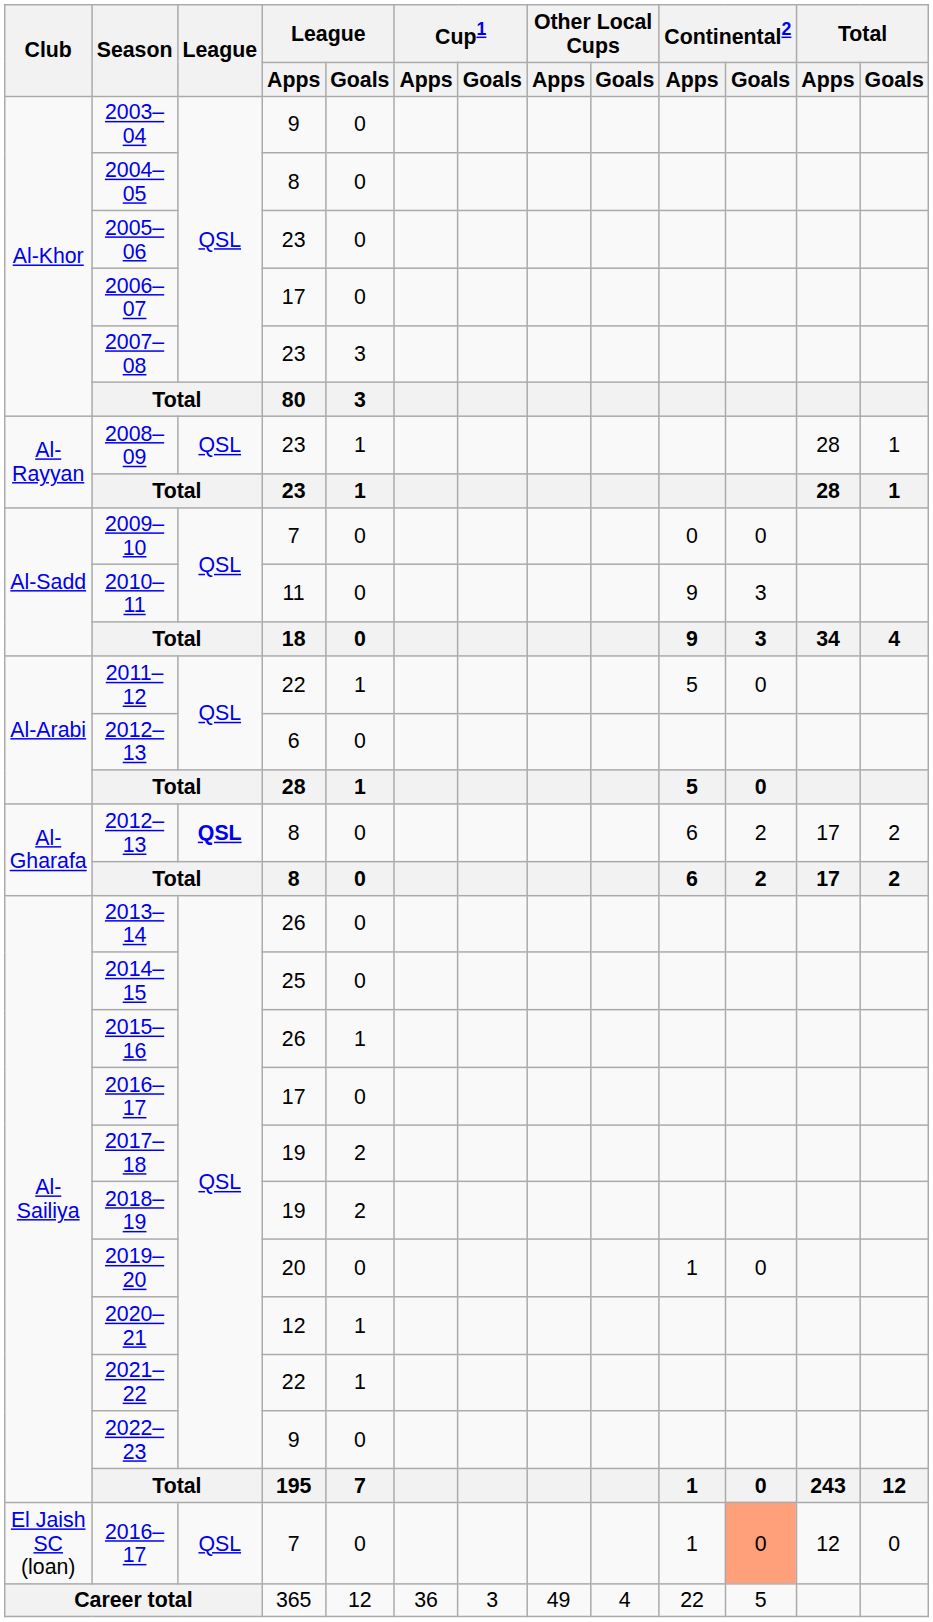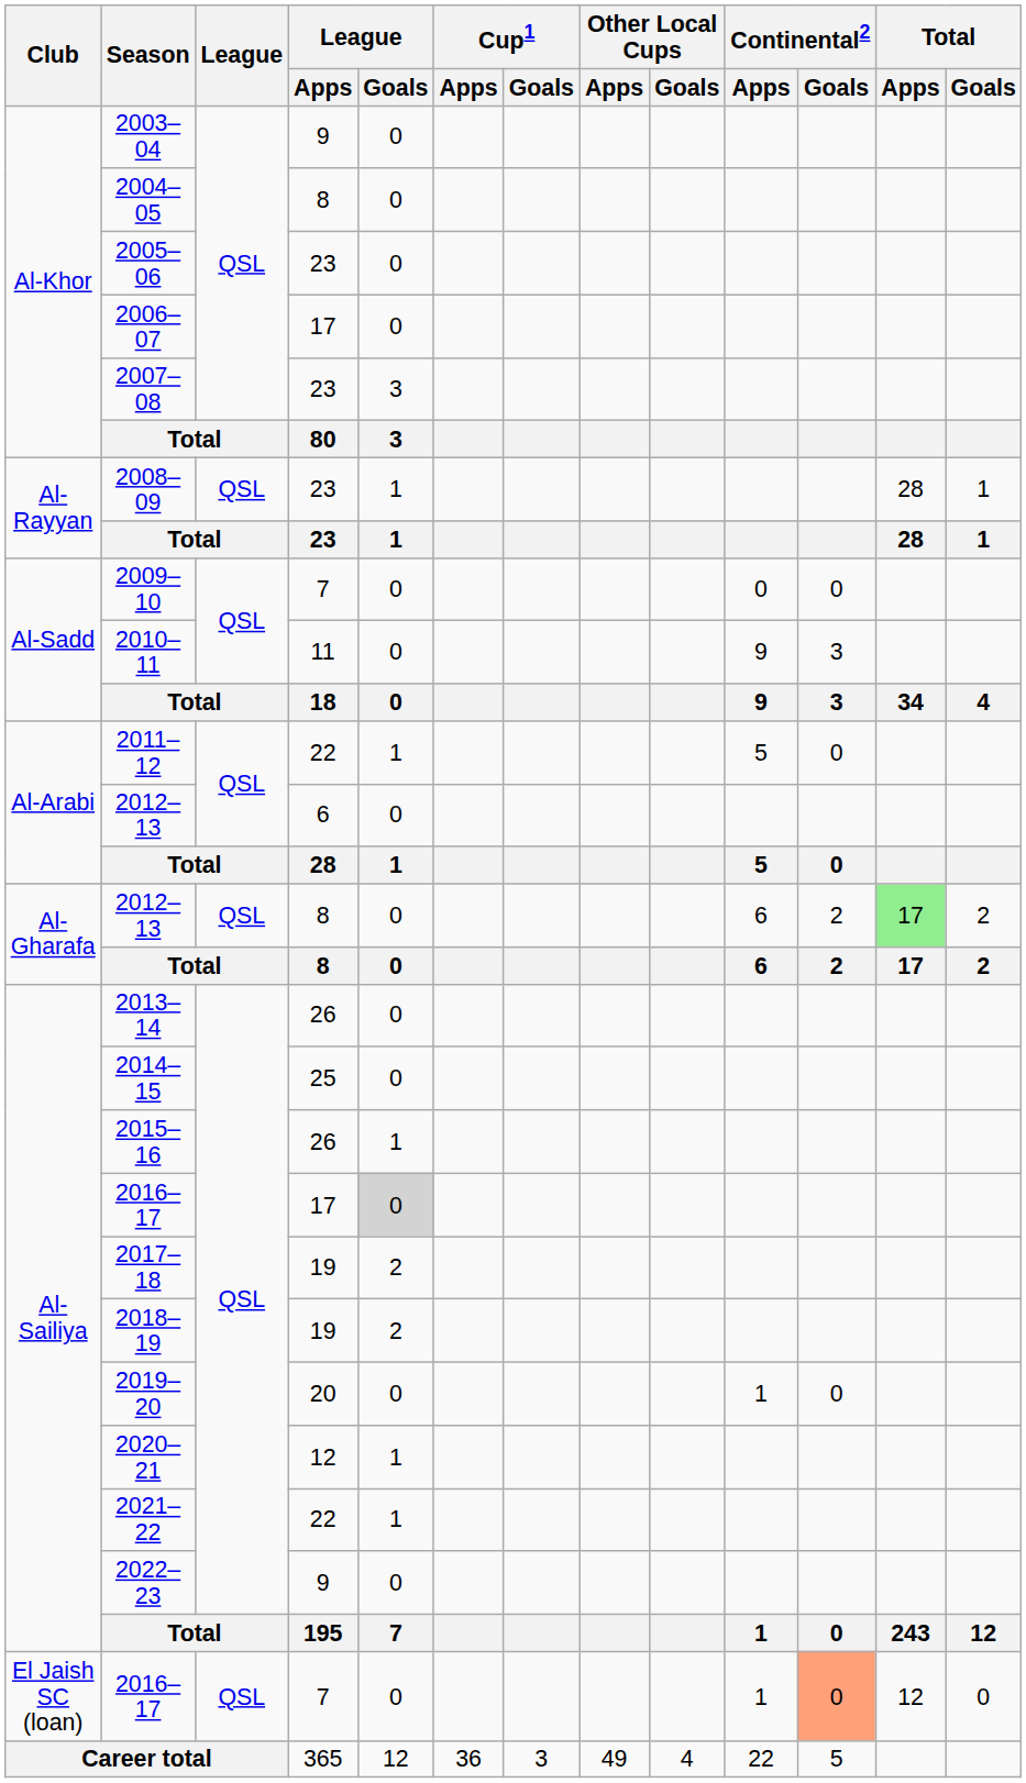2012–13 / 8 | League: bold -> normal
2012–13 / 8 | Total / Apps: no background -> lightgreen background
2016–17 / 17 | League / Goals: no background -> lightgrey background
